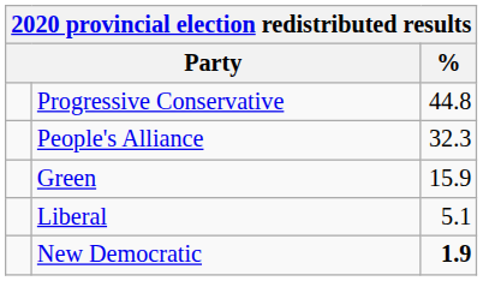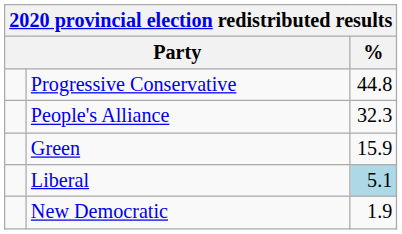Liberal | %: no background -> lightblue background
New Democratic | %: bold -> normal
